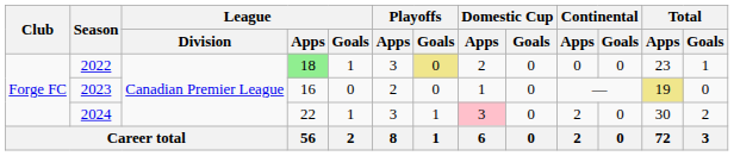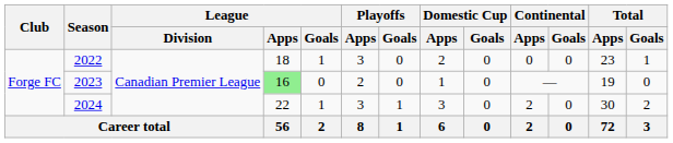2022 | League / Apps: lightgreen background -> no background
2022 | Playoffs / Goals: khaki background -> no background
2023 | League / Apps: no background -> lightgreen background
2023 | Total / Apps: khaki background -> no background
2024 | Domestic Cup / Apps: pink background -> no background
